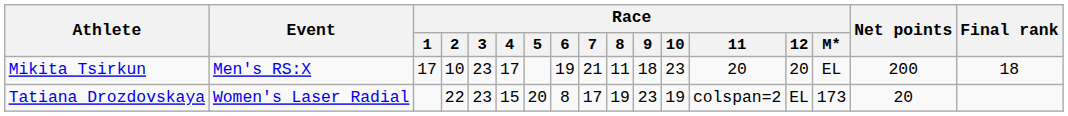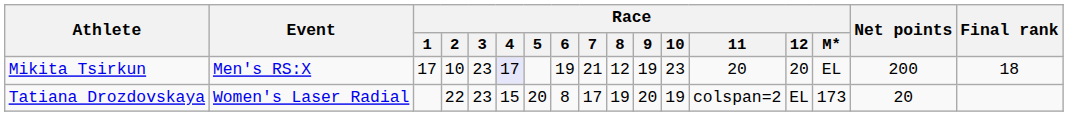Mikita Tsirkun | Race / 4: no background -> lavender background
Mikita Tsirkun | Race / 8: 11 -> 12
Mikita Tsirkun | Race / 9: 18 -> 19
Tatiana Drozdovskaya | Race / 9: 23 -> 20
